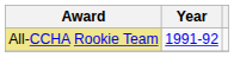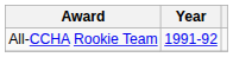row 2 | Award: khaki background -> no background
